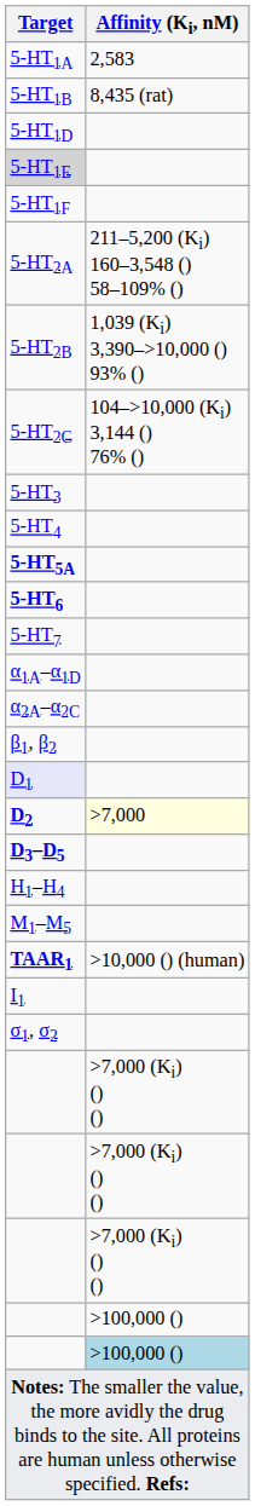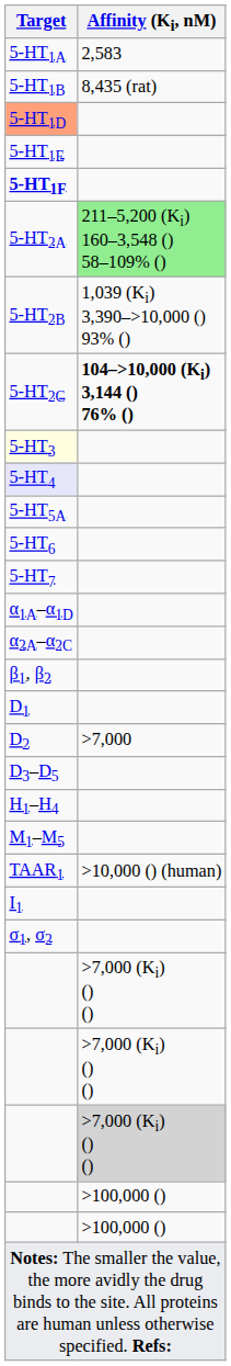row 4 | Target: no background -> lightsalmon background
row 5 | Target: lightgrey background -> no background
row 6 | Target: normal -> bold
row 7 | Affinity (Ki, nM): no background -> lightgreen background
row 9 | Affinity (Ki, nM): normal -> bold
row 10 | Target: no background -> lightyellow background
row 11 | Target: no background -> lavender background
row 12 | Target: bold -> normal
row 13 | Target: bold -> normal
row 18 | Target: lavender background -> no background
row 19 | Target: bold -> normal
row 19 | Affinity (Ki, nM): lightyellow background -> no background
row 20 | Target: bold -> normal
row 23 | Target: bold -> normal
row 28 | Affinity (Ki, nM): no background -> lightgrey background
row 30 | Affinity (Ki, nM): lightblue background -> no background
